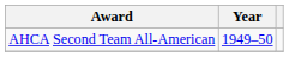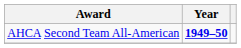row 2 | Year: normal -> bold
